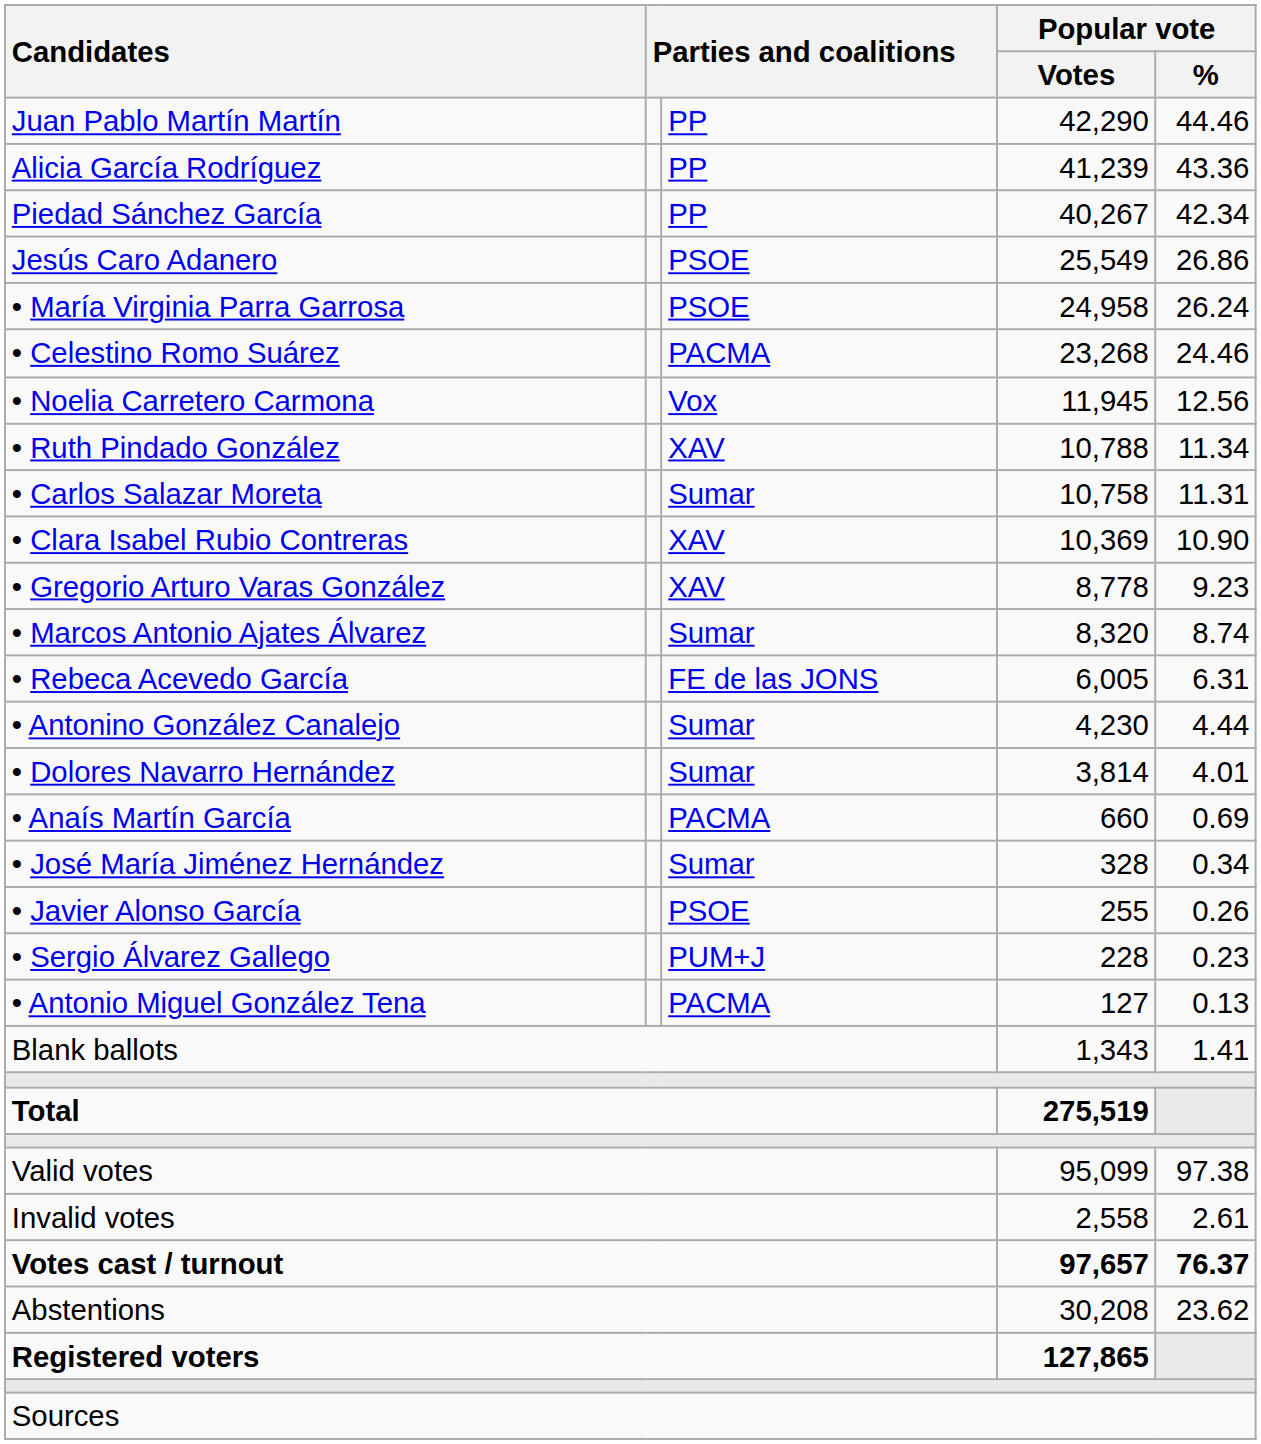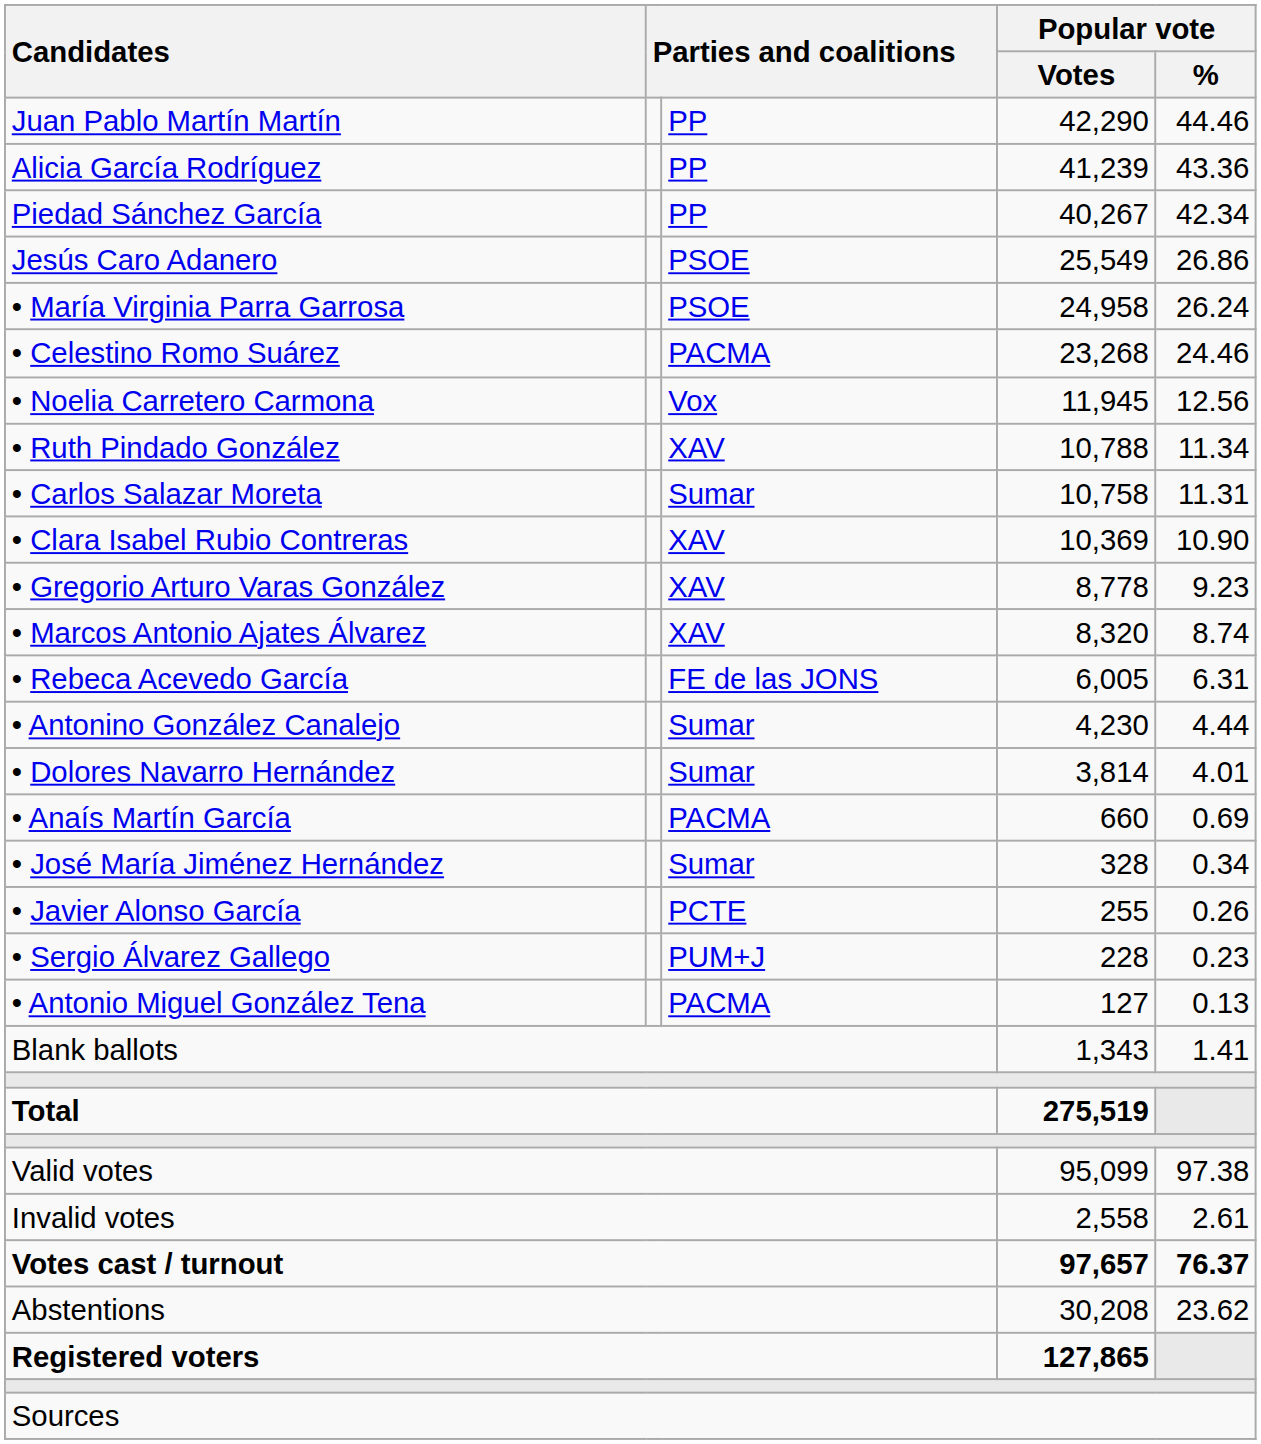• Marcos Antonio Ajates Álvarez | column 3: Sumar -> XAV
• Javier Alonso García | column 3: PSOE -> PCTE
